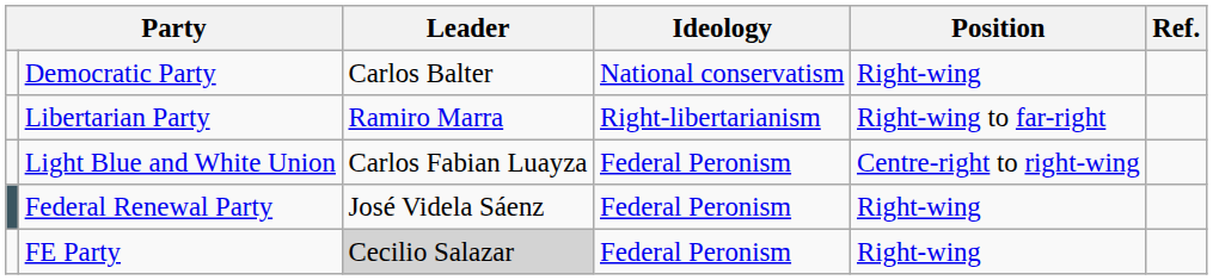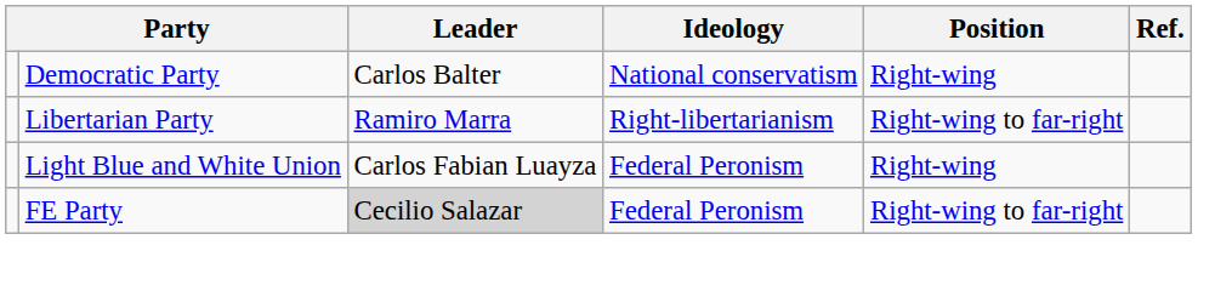Light Blue and White Union | Position: Centre-right to right-wing -> Right-wing
- row: Federal Renewal Party | José Videla Sáenz | Federal Peronism | Right-wing
FE Party | Position: Right-wing -> Right-wing to far-right
